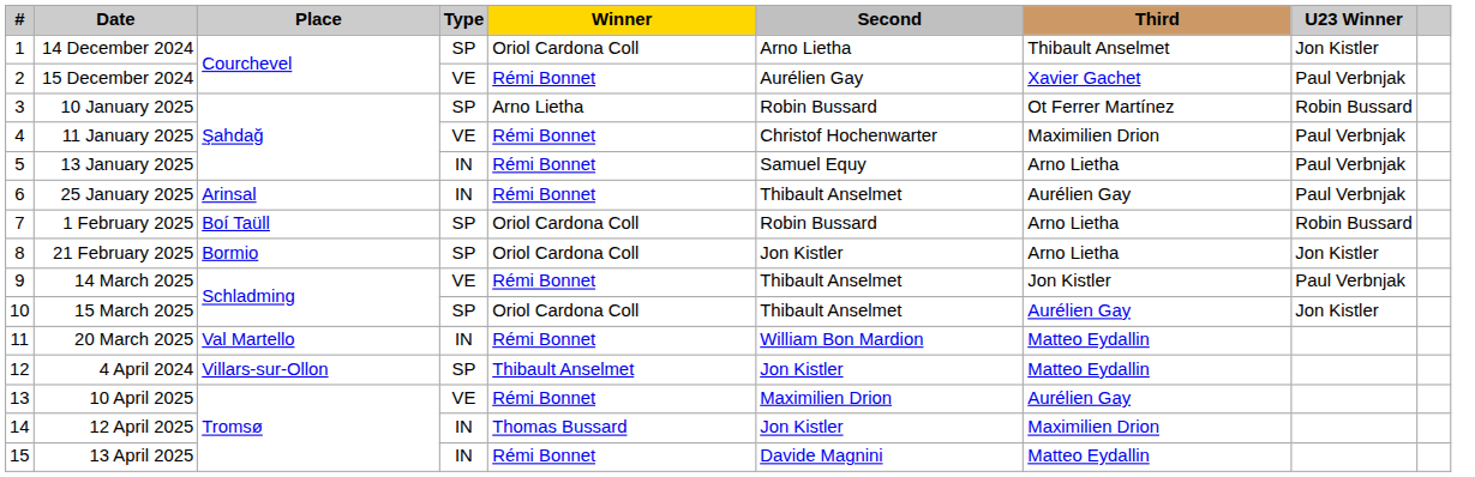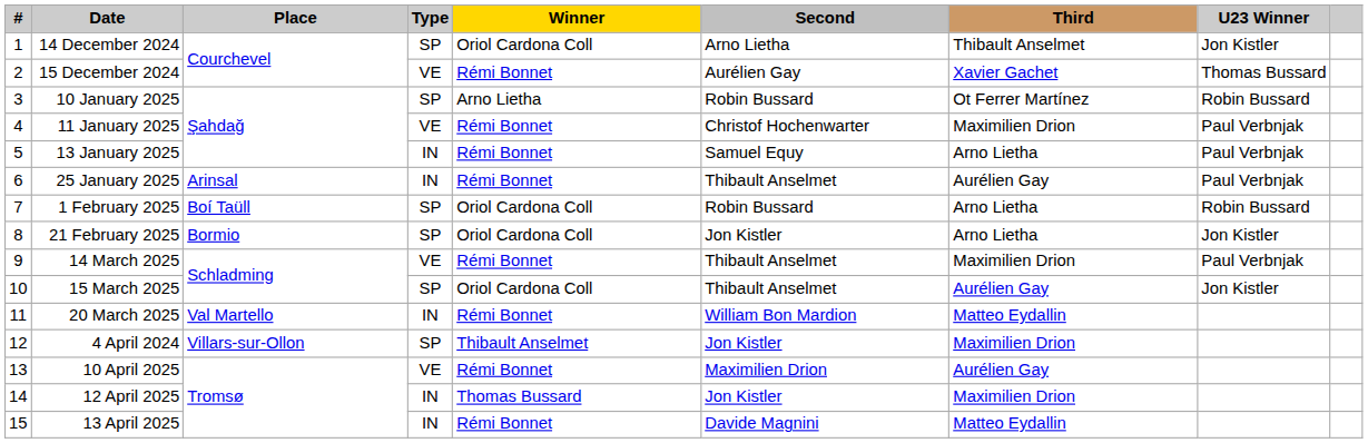15 December 2024 | U23 Winner: Paul Verbnjak -> Thomas Bussard
14 March 2025 | Third: Jon Kistler -> Maximilien Drion
4 April 2024 | Third: Matteo Eydallin -> Maximilien Drion
